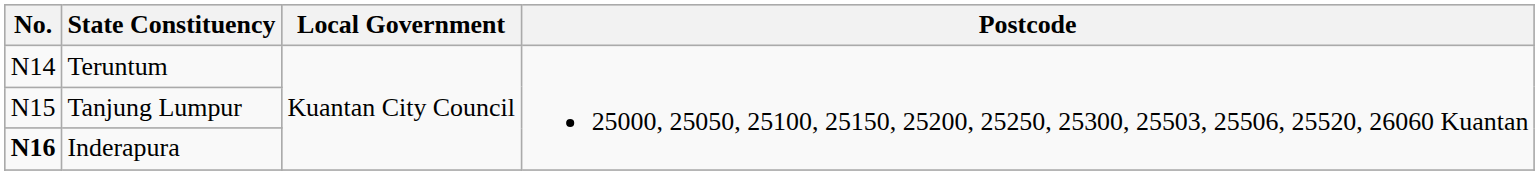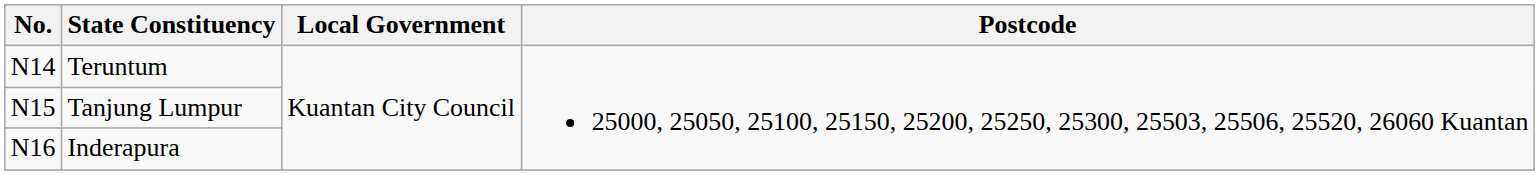Inderapura | No.: bold -> normal
